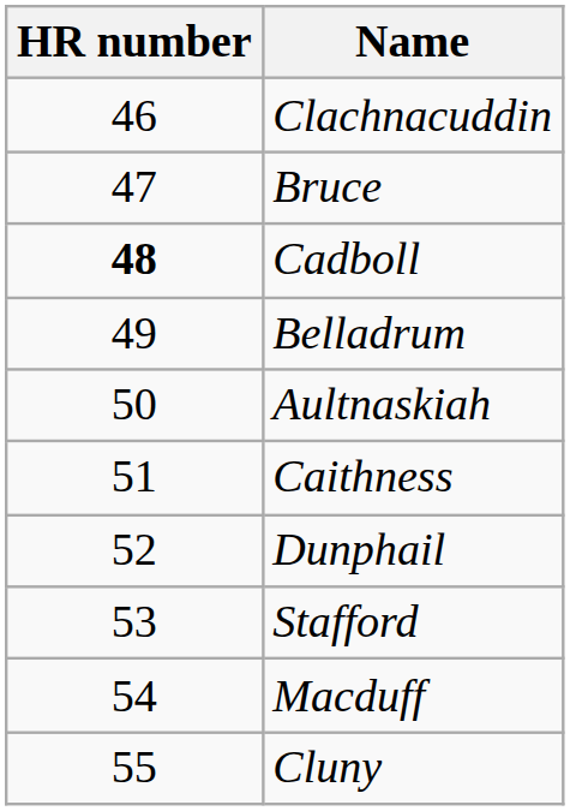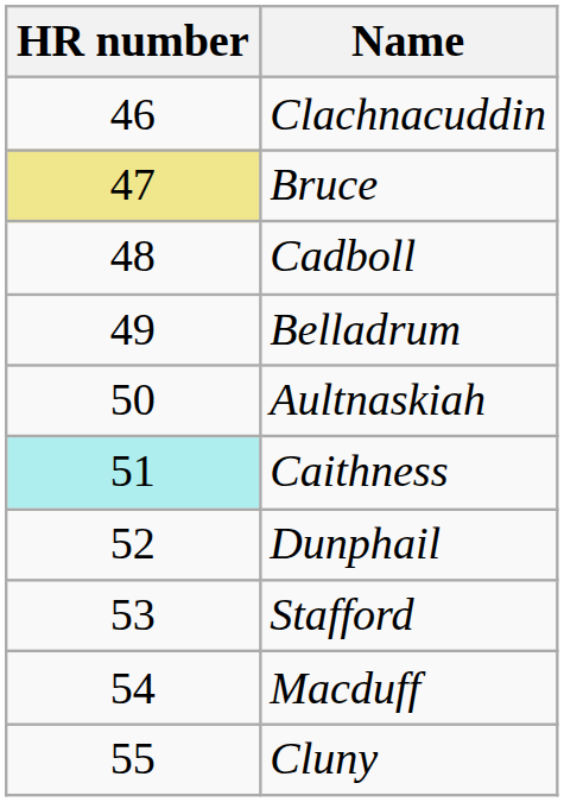Bruce | HR number: no background -> khaki background
Cadboll | HR number: bold -> normal
Caithness | HR number: no background -> paleturquoise background
